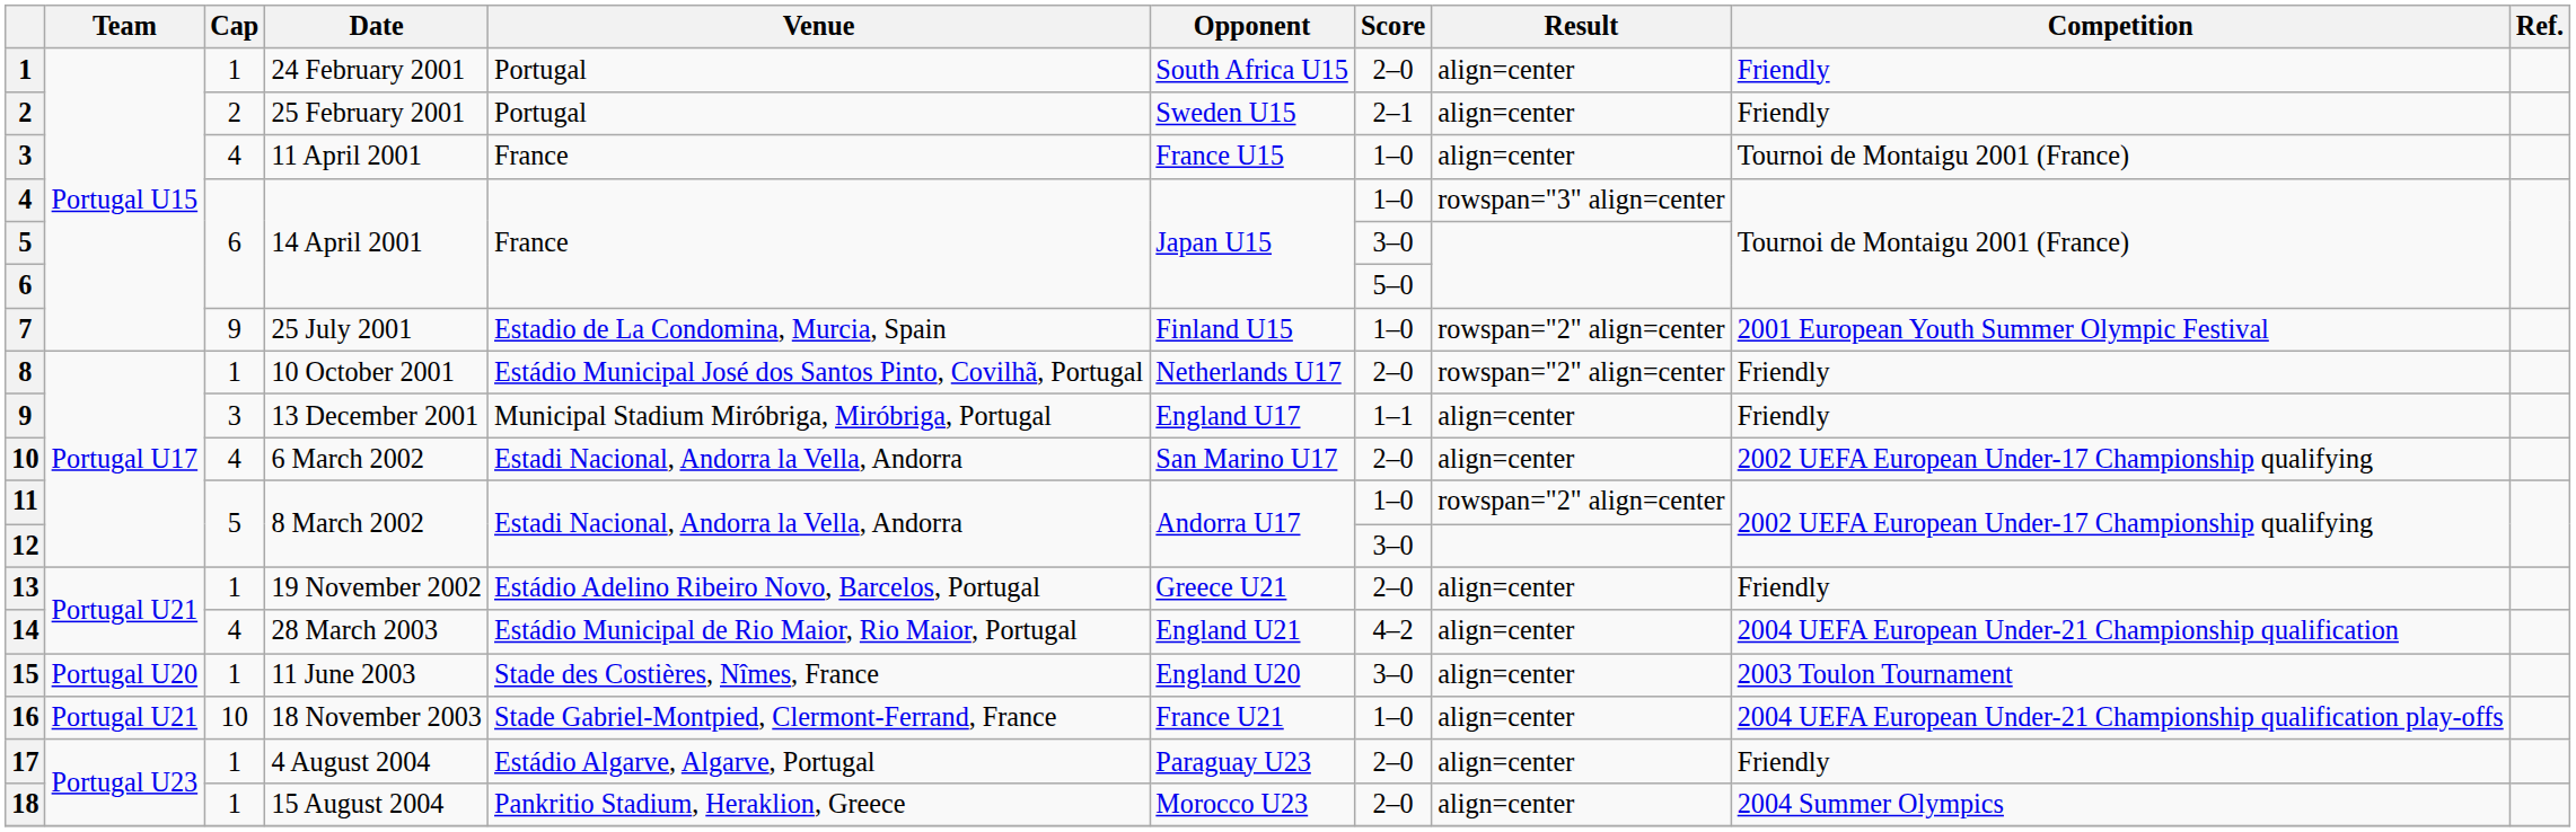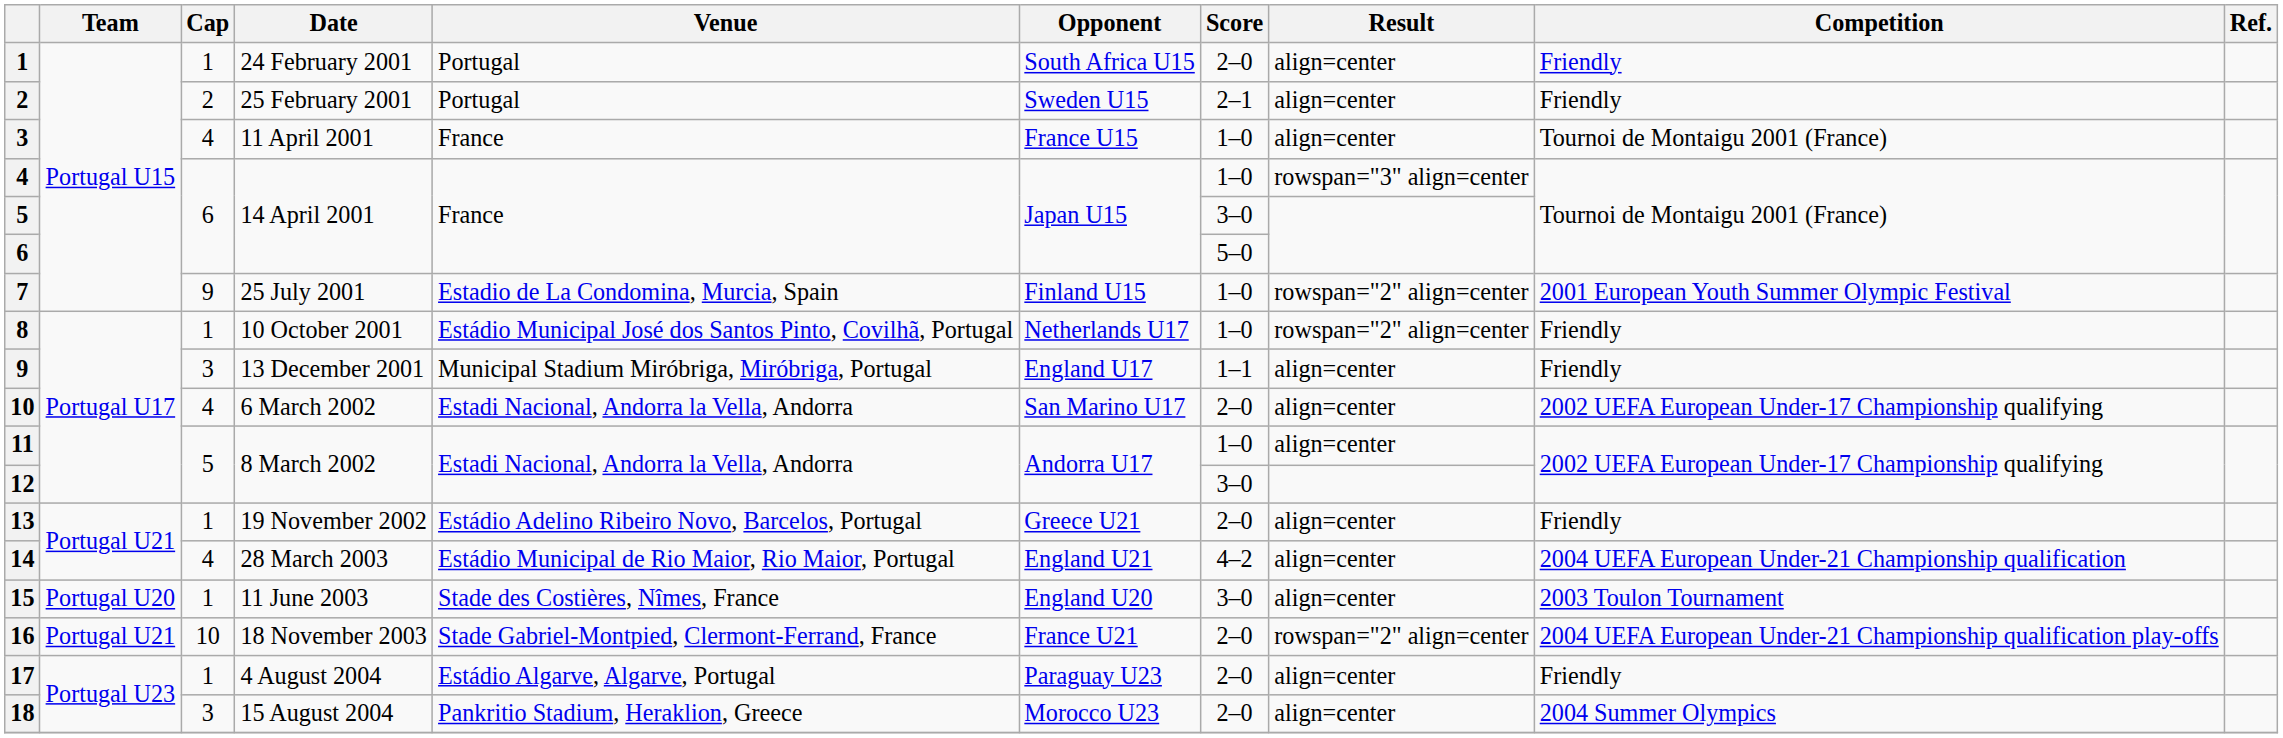8 | Score: 2–0 -> 1–0
11 | Result: rowspan="2" align=center -> align=center
16 | Score: 1–0 -> 2–0
16 | Result: align=center -> rowspan="2" align=center
18 | Cap: 1 -> 3
